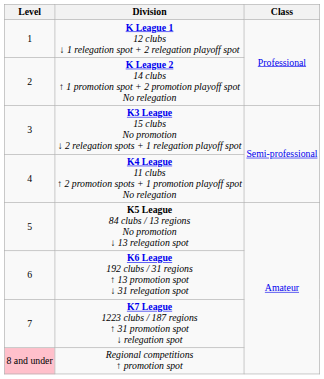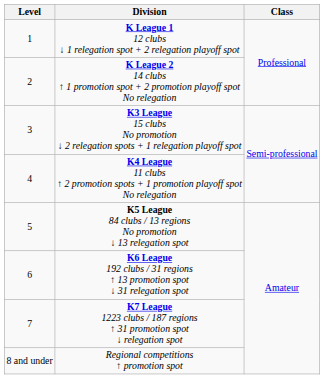Regional competitions ↑ promotion spot | Level: pink background -> no background
